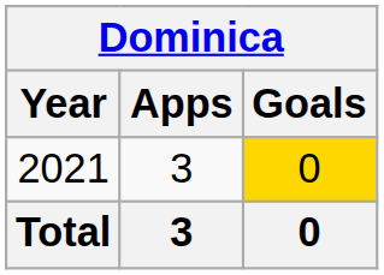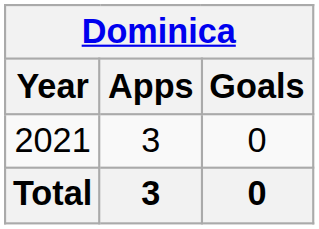2021 | Goals: gold background -> no background
